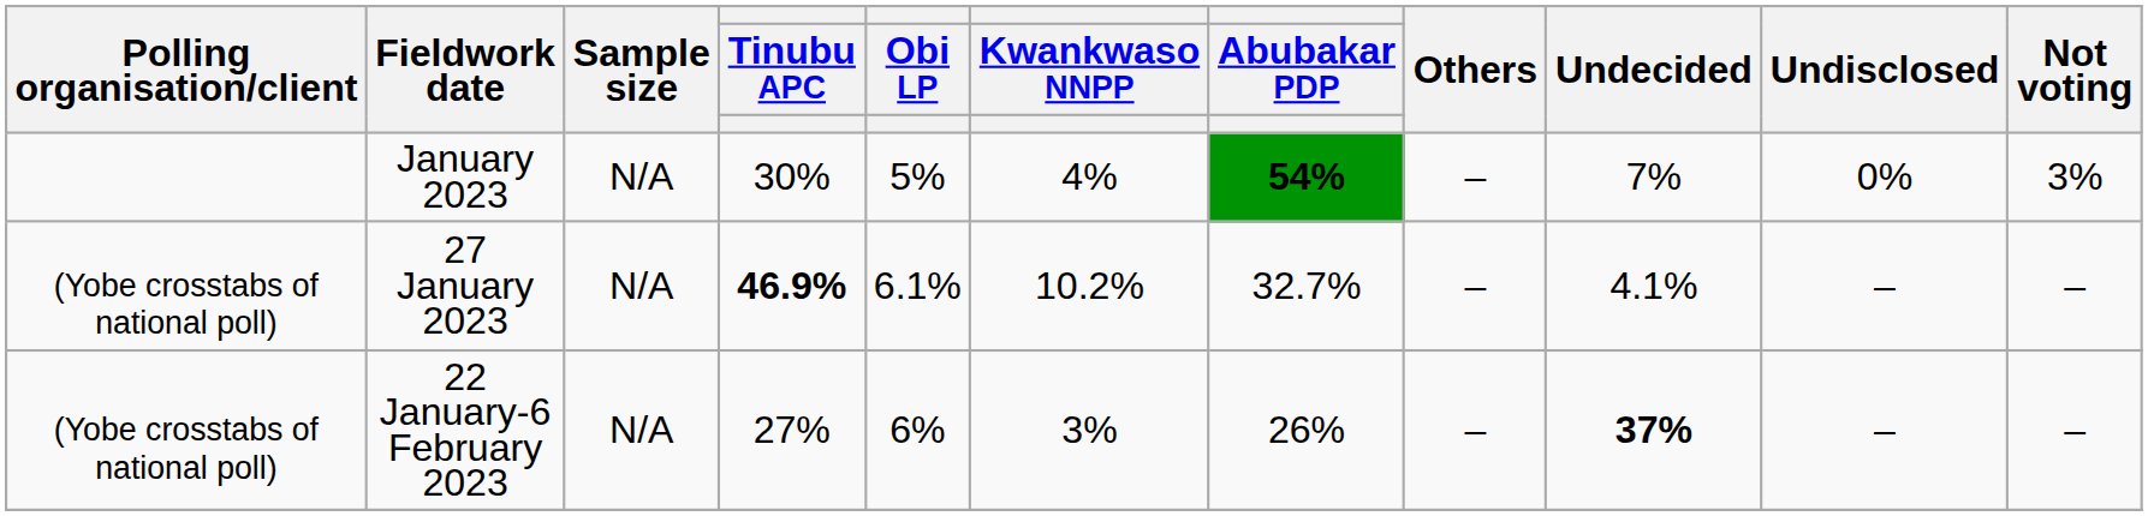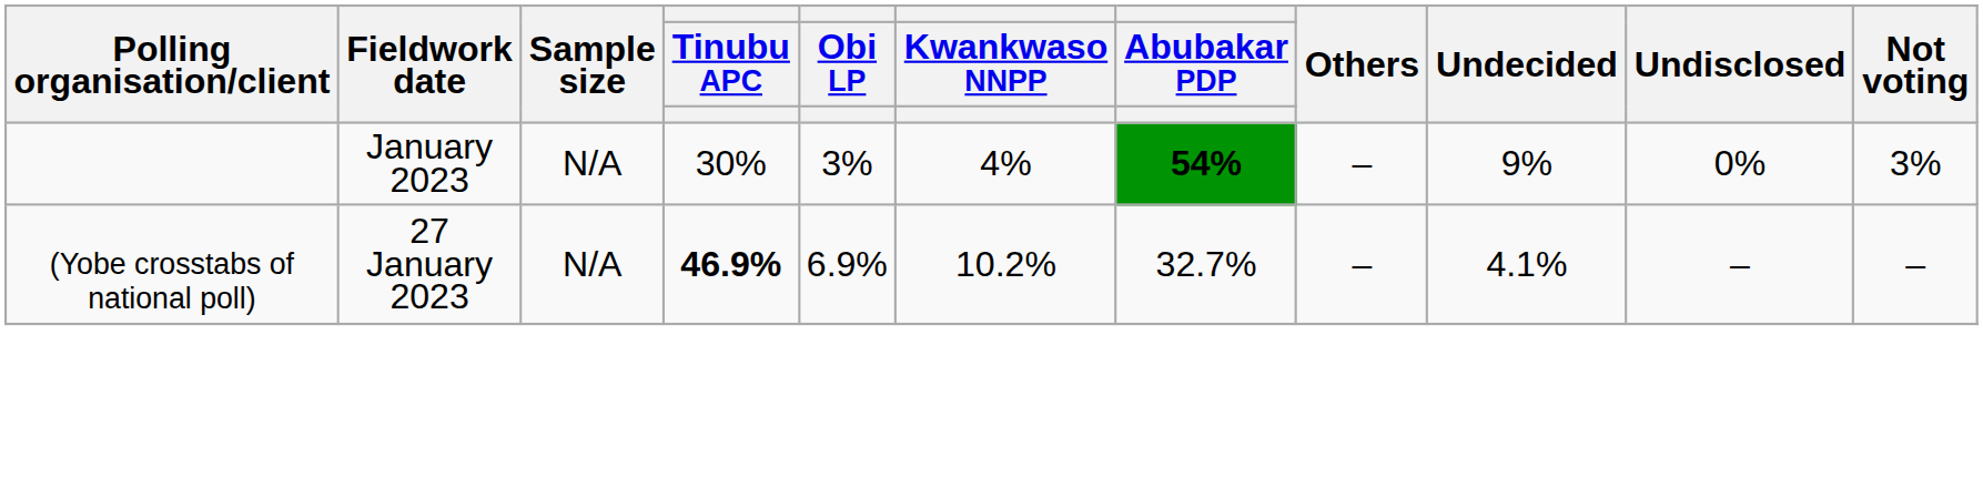January 2023 | Obi LP: 5% -> 3%
January 2023 | Undecided: 7% -> 9%
27 January 2023 | Obi LP: 6.1% -> 6.9%
- row: (Yobe crosstabs of national poll) | 22 January-6 February 2023 | N/A | 27% | 6% | 3% | 26% | – | 37% | – | –
